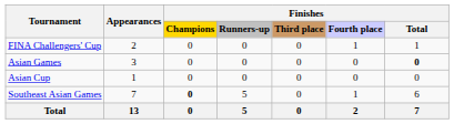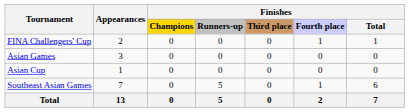Asian Games | Finishes / Total: bold -> normal
Southeast Asian Games | Finishes / Champions: bold -> normal
